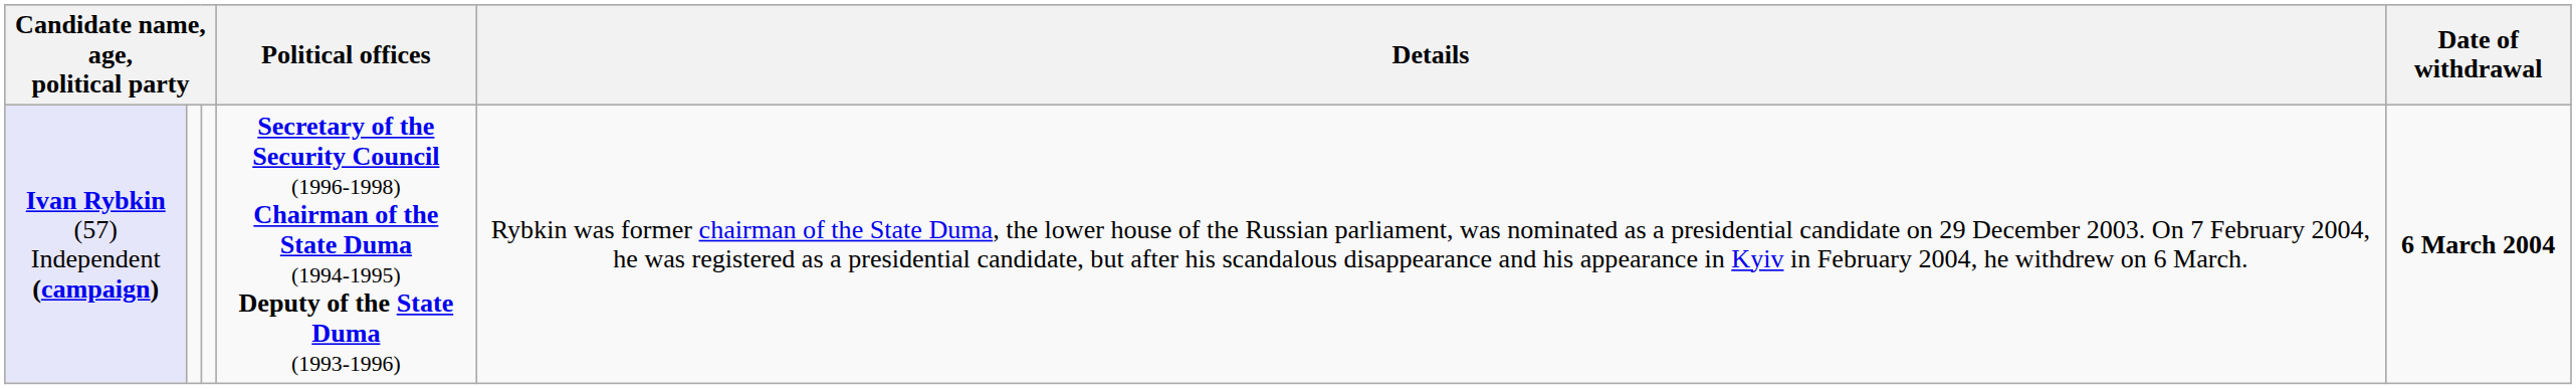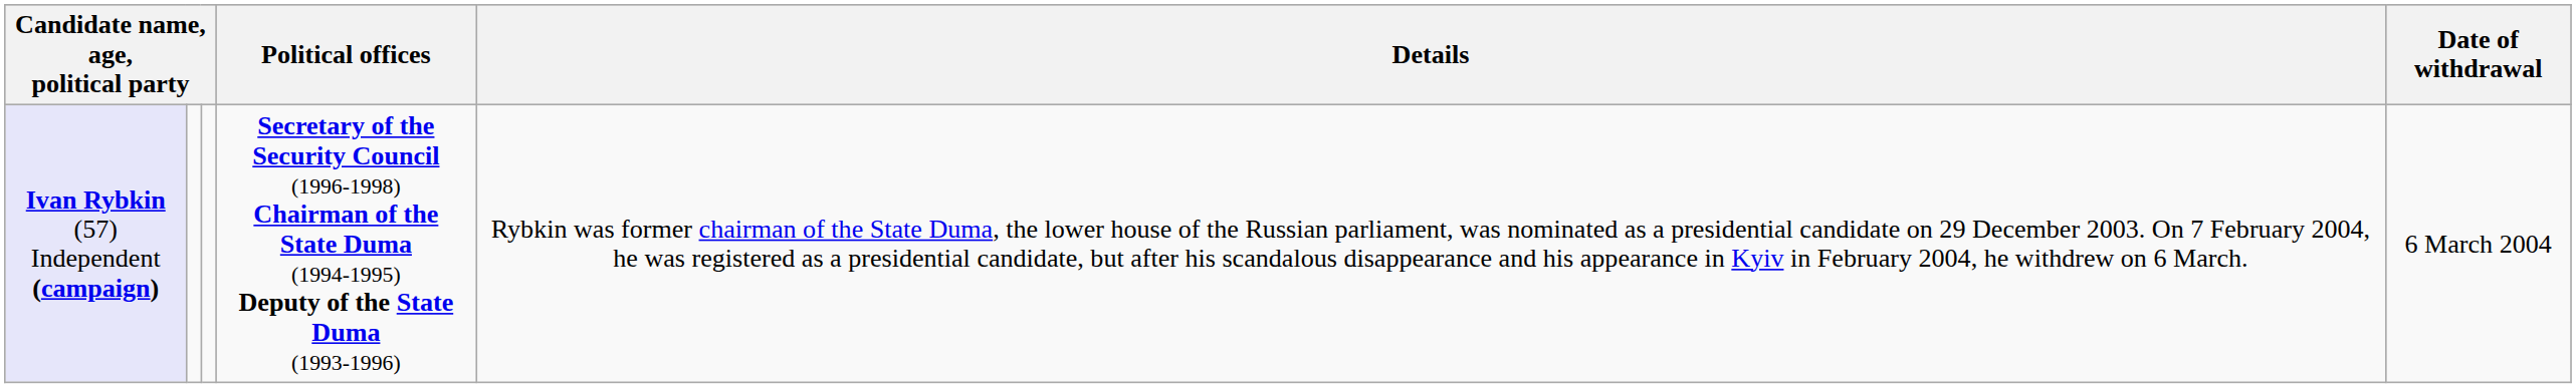Ivan Rybkin (57) Independent (campaign) | Date of withdrawal: bold -> normal
